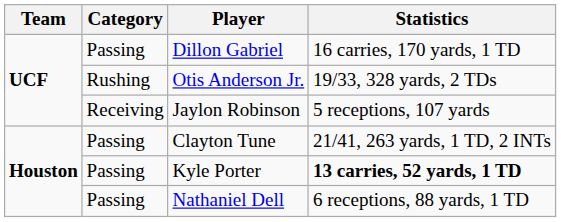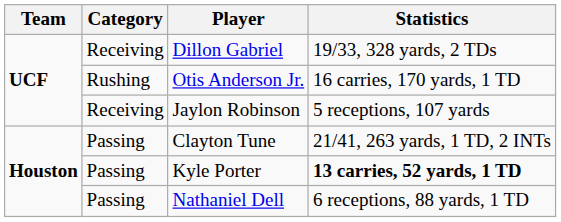Dillon Gabriel | Category: Passing -> Receiving
Dillon Gabriel | Statistics: 16 carries, 170 yards, 1 TD -> 19/33, 328 yards, 2 TDs
Otis Anderson Jr. | Statistics: 19/33, 328 yards, 2 TDs -> 16 carries, 170 yards, 1 TD
